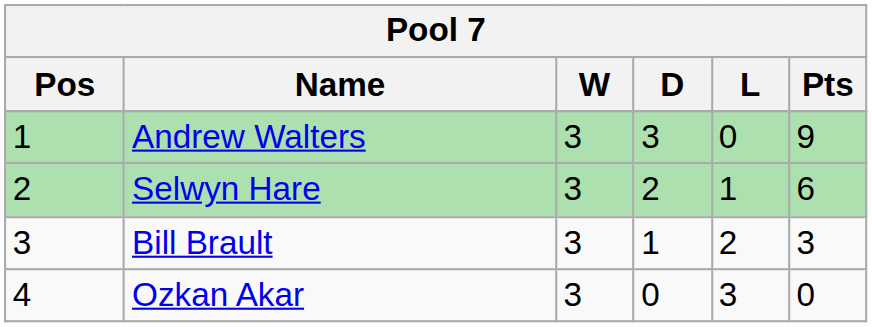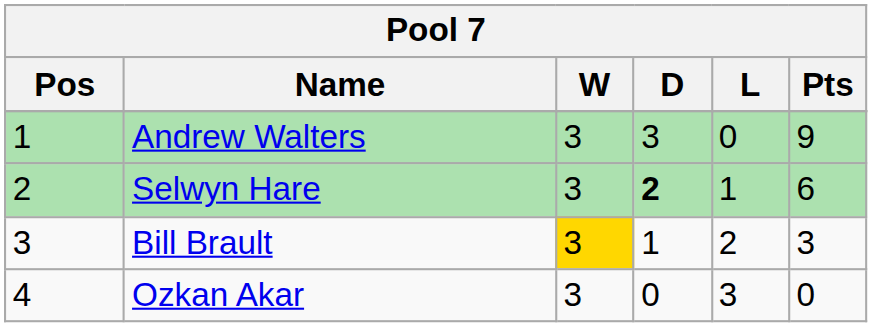Selwyn Hare | D: normal -> bold
Bill Brault | W: no background -> gold background
